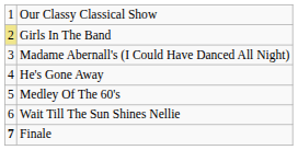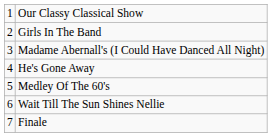Girls In The Band | column 1: khaki background -> no background
Finale | column 1: bold -> normal
